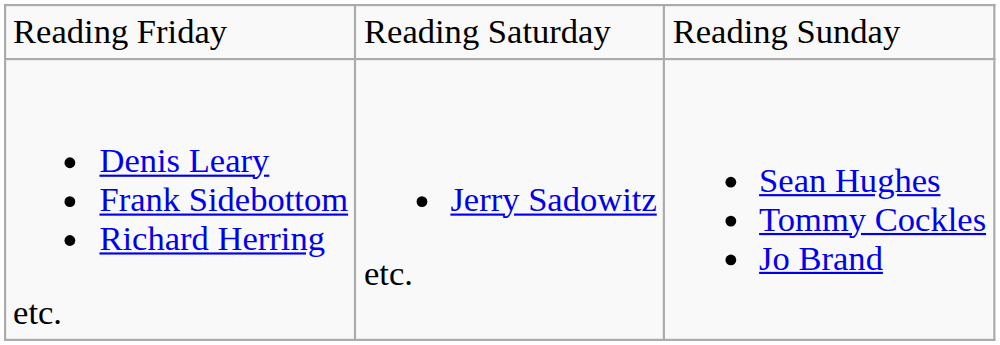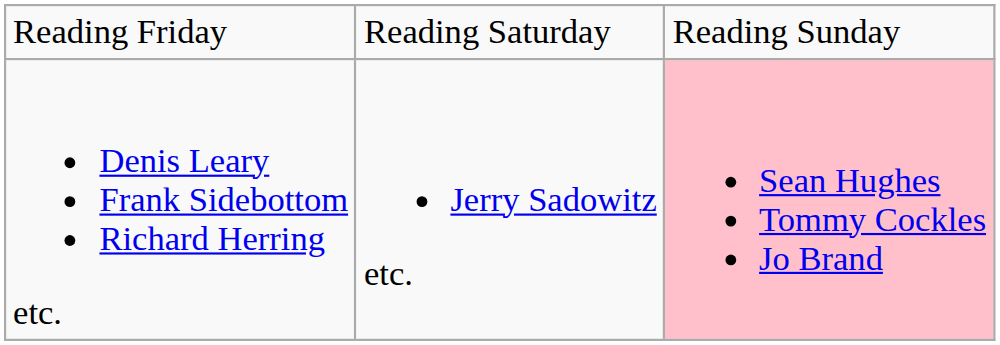Denis Leary Frank Sidebottom Richard Herring etc. | column 3: no background -> pink background
